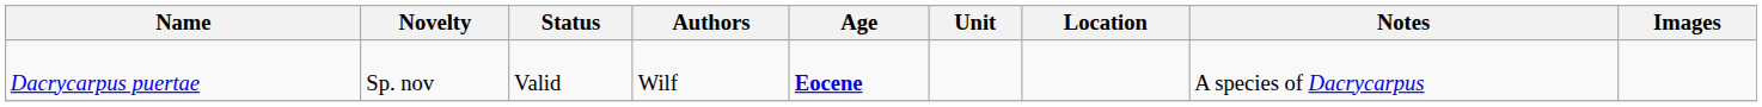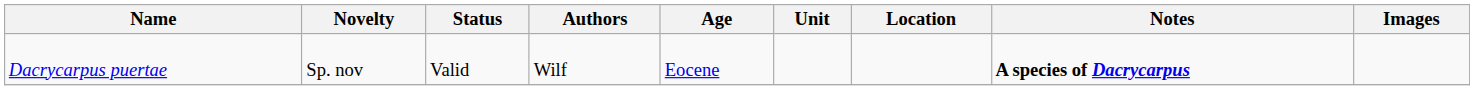Dacrycarpus puertae | Age: bold -> normal
Dacrycarpus puertae | Notes: normal -> bold
